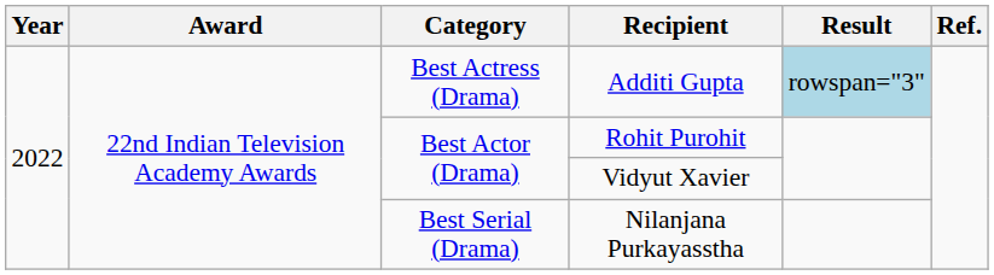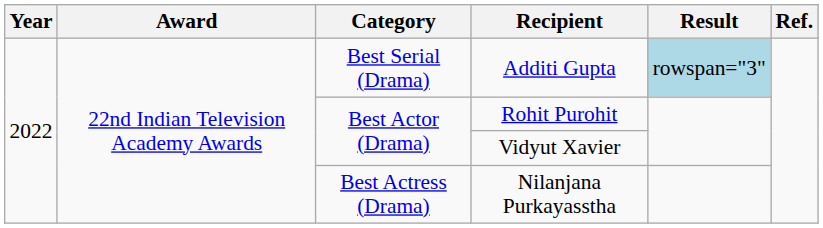Additi Gupta | Category: Best Actress (Drama) -> Best Serial (Drama)
Nilanjana Purkayasstha | Category: Best Serial (Drama) -> Best Actress (Drama)
